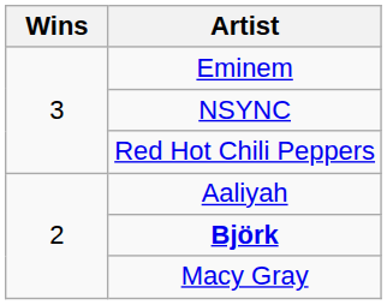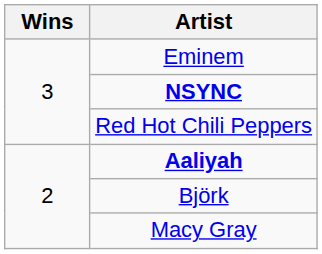NSYNC | Artist: normal -> bold
Aaliyah | Artist: normal -> bold
Björk | Artist: bold -> normal
